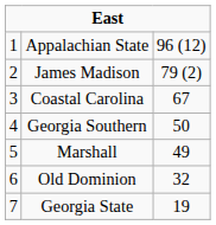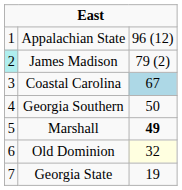James Madison | column 1: no background -> paleturquoise background
Coastal Carolina | column 3: no background -> lightblue background
Marshall | column 3: normal -> bold
Old Dominion | column 3: no background -> lightyellow background
